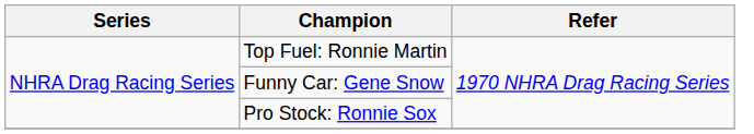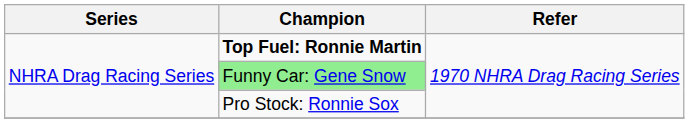Top Fuel: Ronnie Martin | Champion: normal -> bold
Funny Car: Gene Snow | Champion: no background -> lightgreen background
